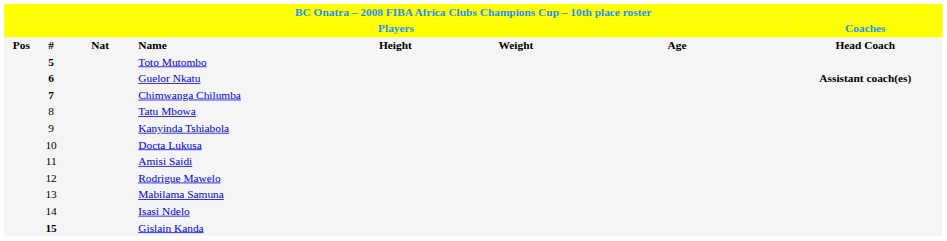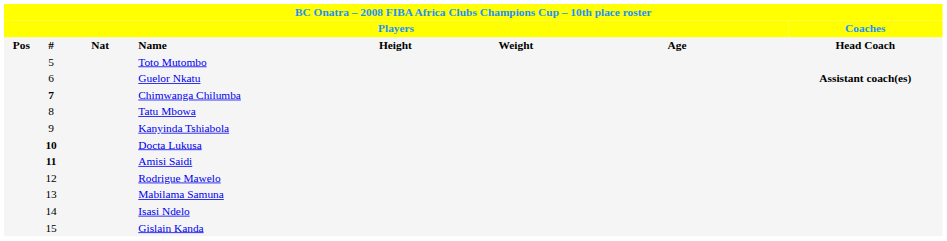Toto Mutombo | column 2: bold -> normal
Guelor Nkatu | column 2: bold -> normal
Docta Lukusa | column 2: normal -> bold
Amisi Saidi | column 2: normal -> bold
Gislain Kanda | column 2: bold -> normal
